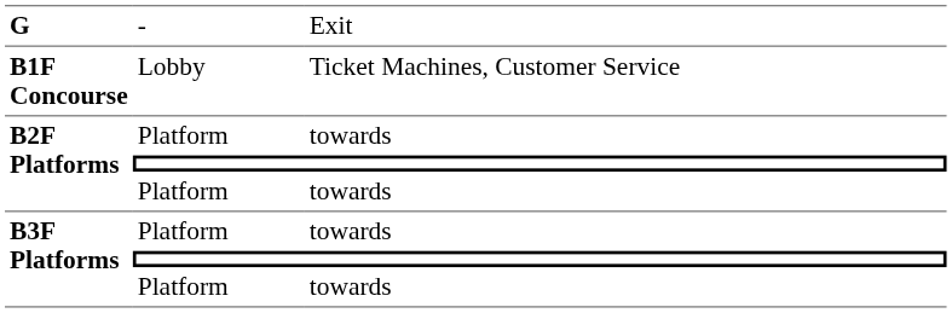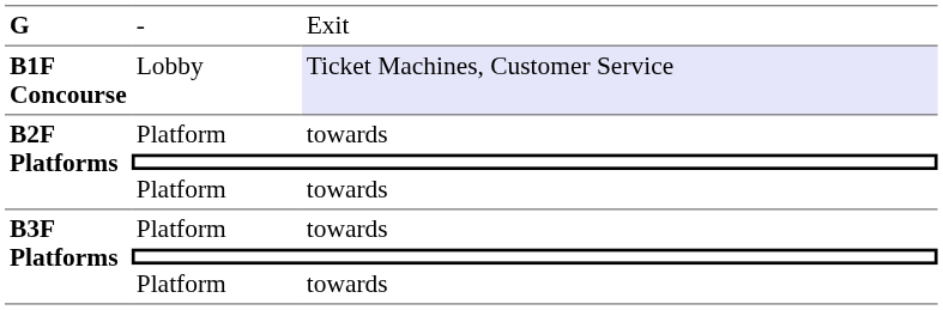B1F Concourse | column 3: no background -> lavender background
